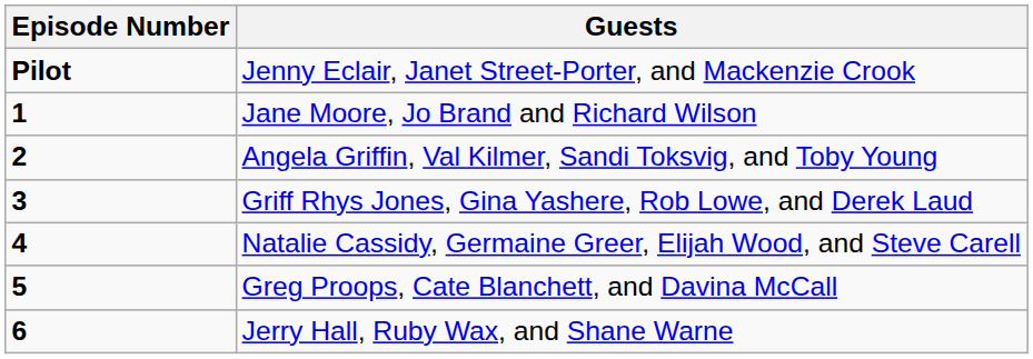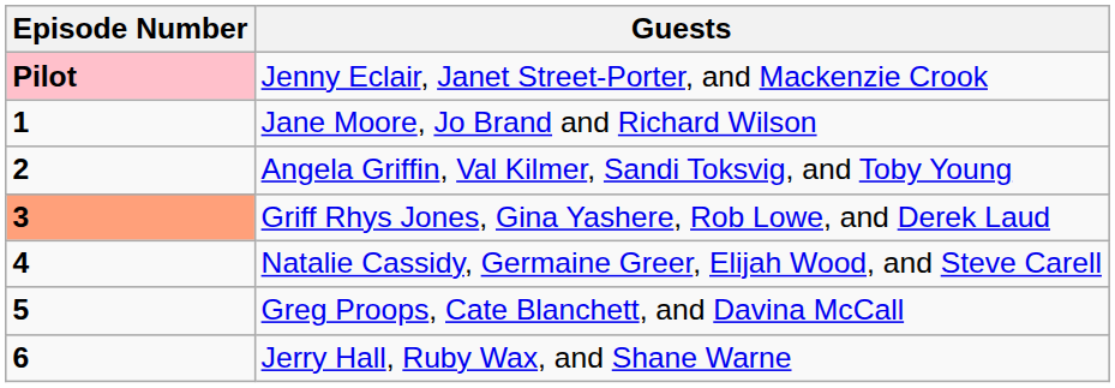Jenny Eclair, Janet Street-Porter, and Mackenzie Crook | Episode Number: no background -> pink background
Griff Rhys Jones, Gina Yashere, Rob Lowe, and Derek Laud | Episode Number: no background -> lightsalmon background
